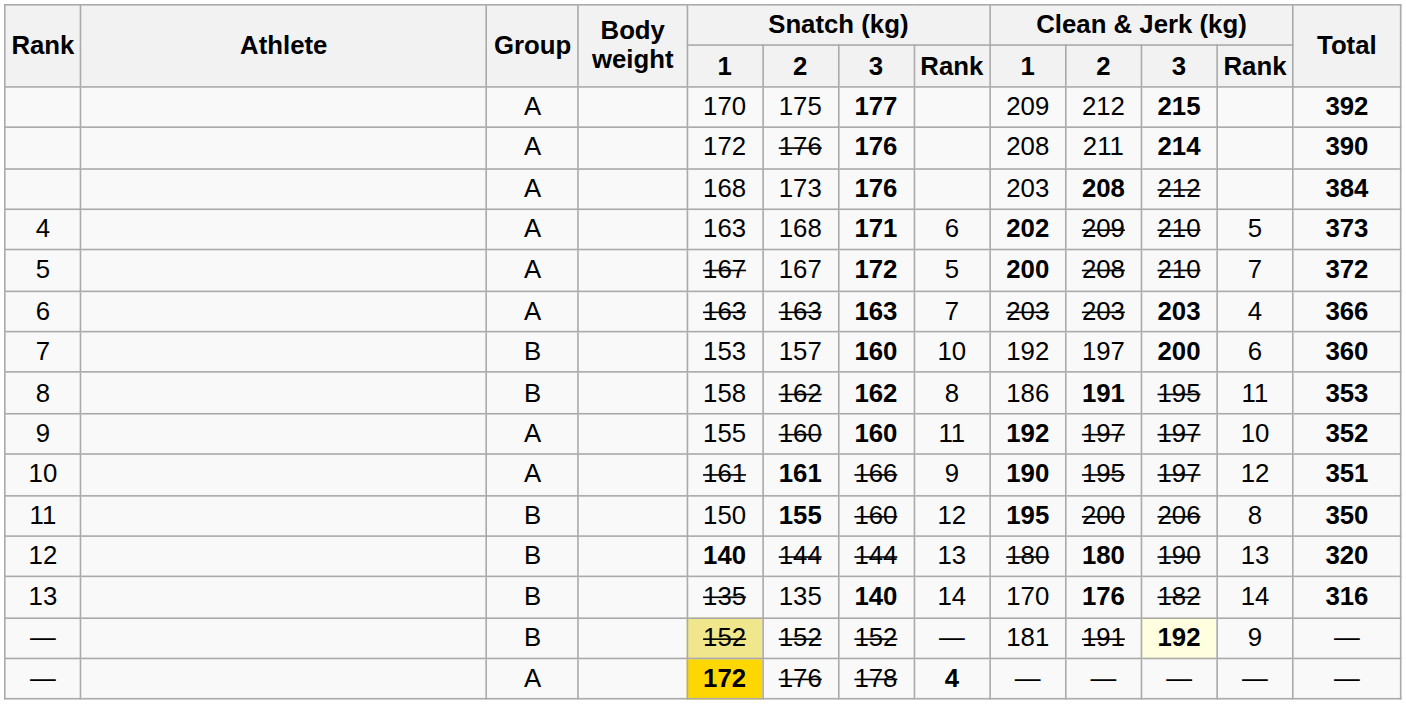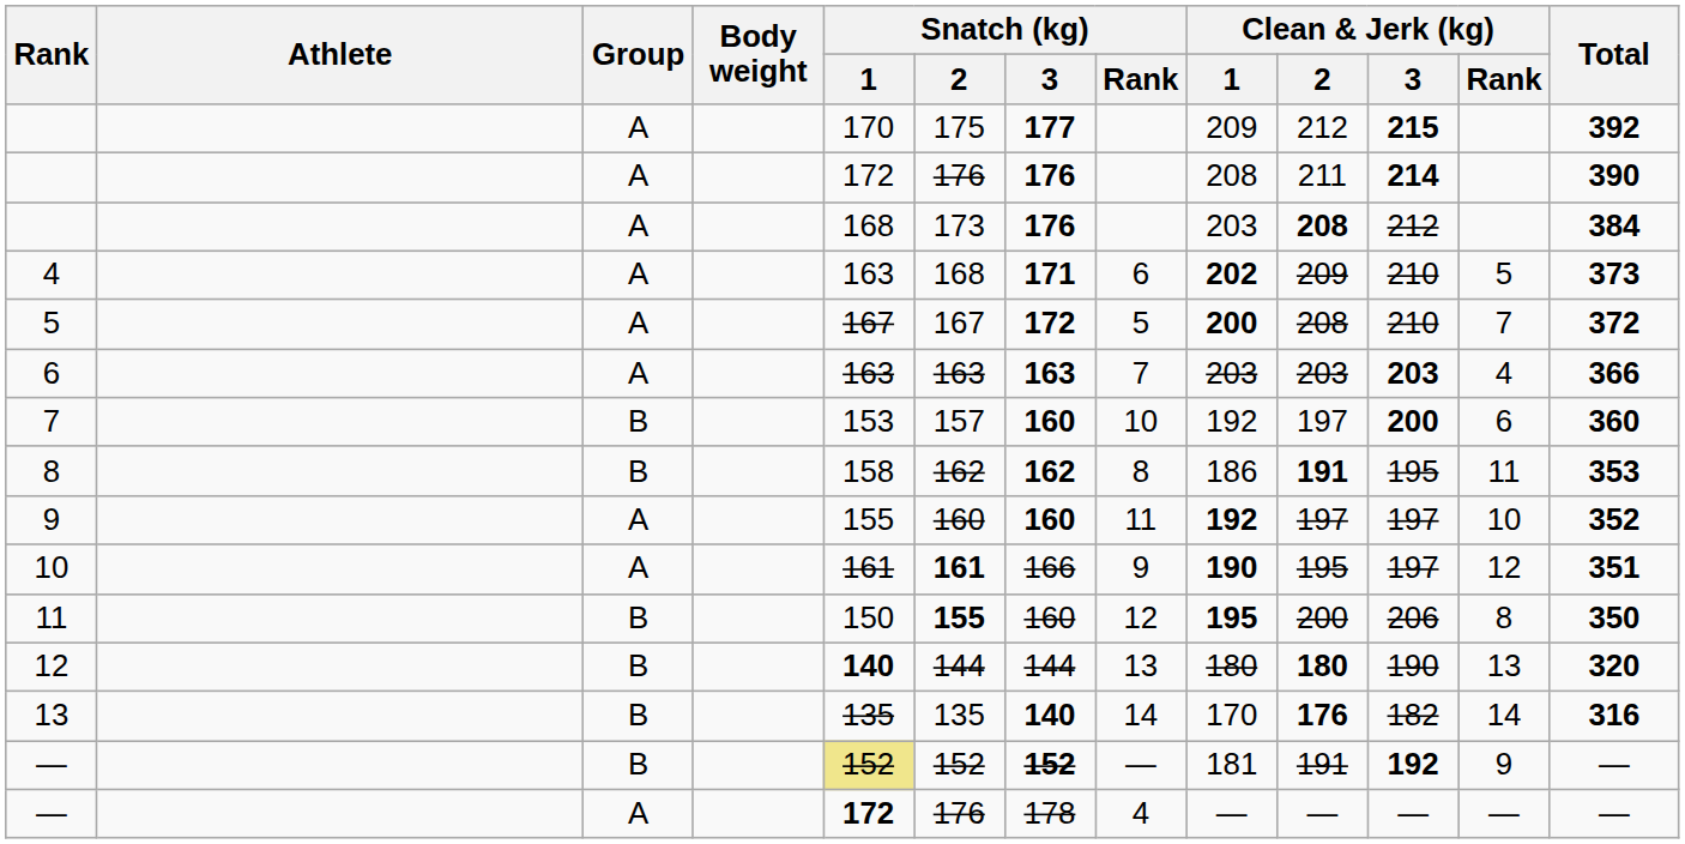— / B | Snatch (kg) / 3: normal -> bold
— / B | Clean & Jerk (kg) / 3: lightyellow background -> no background
— / A | Snatch (kg) / 1: gold background -> no background
— / A | Snatch (kg) / Rank: bold -> normal
